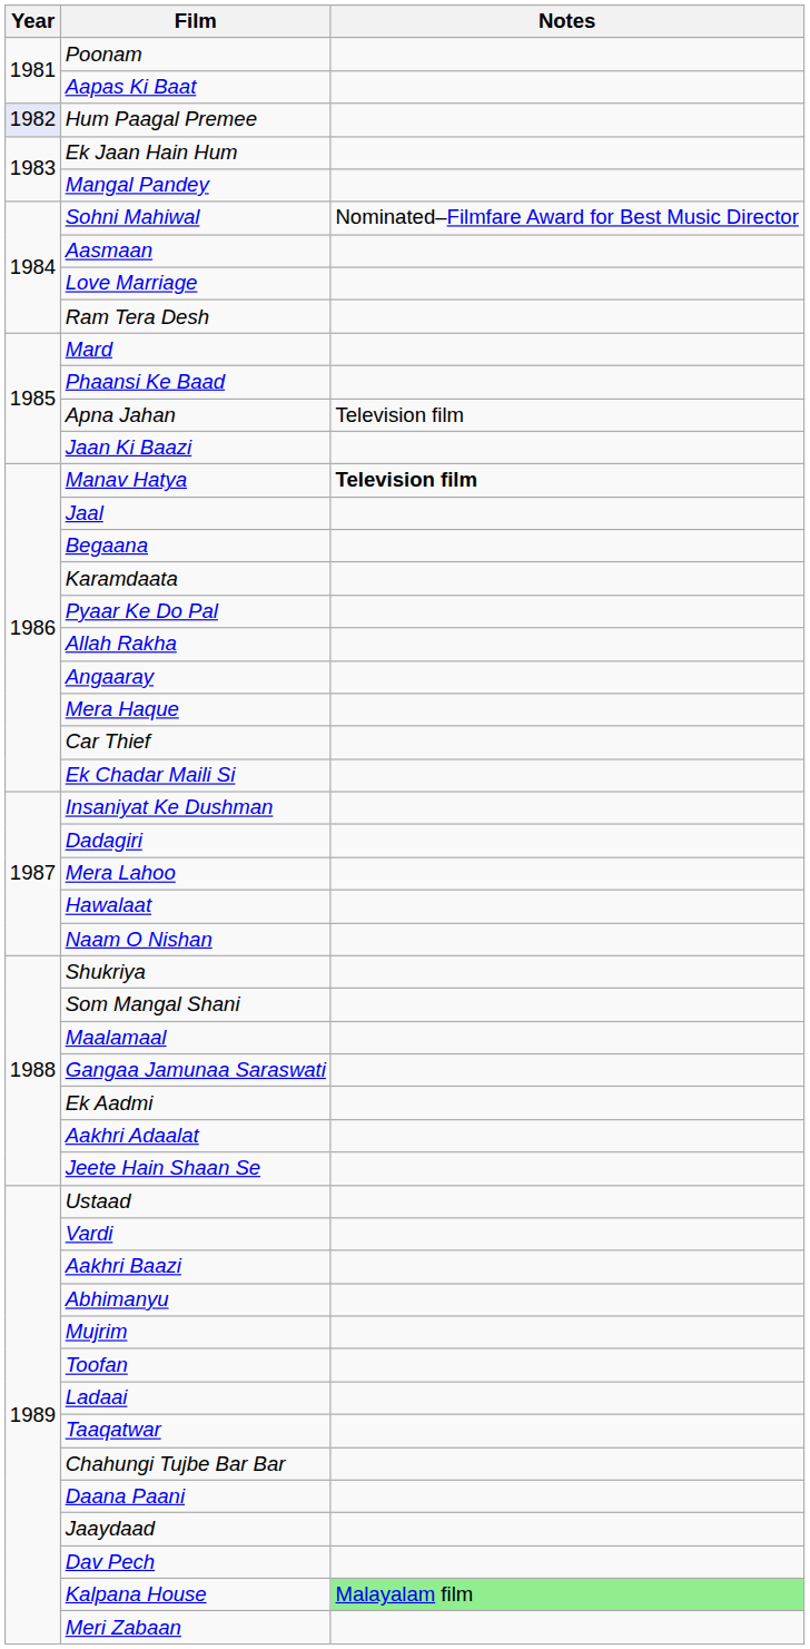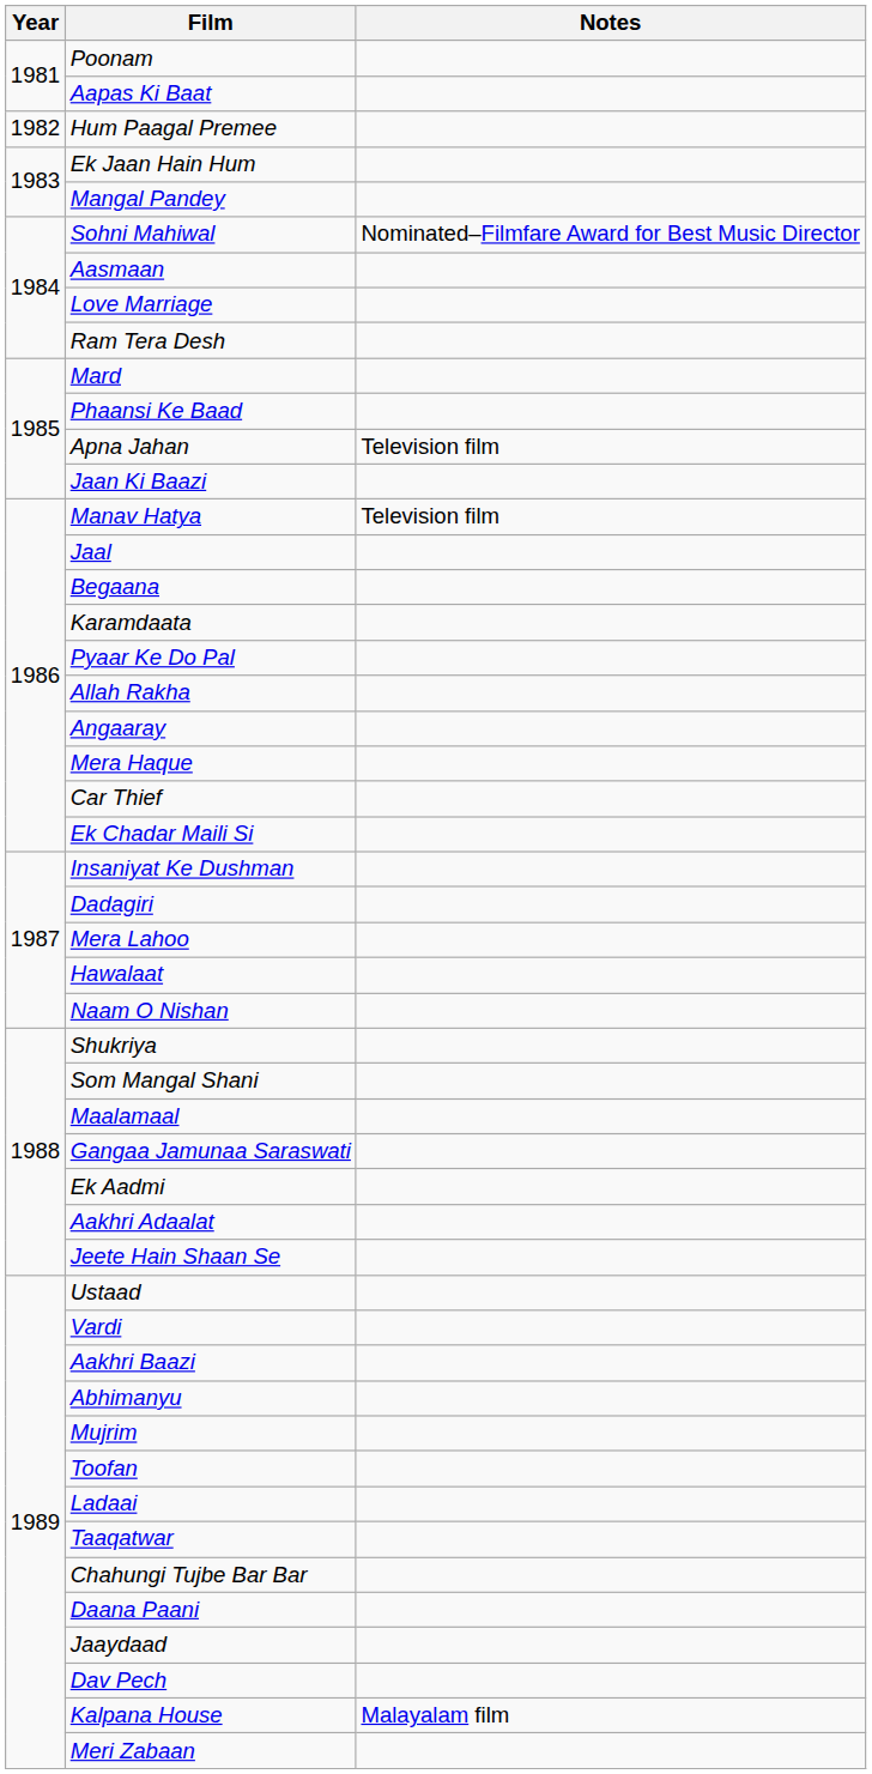Hum Paagal Premee | Year: lavender background -> no background
Manav Hatya | Notes: bold -> normal
Kalpana House | Notes: lightgreen background -> no background
